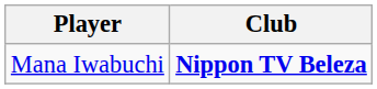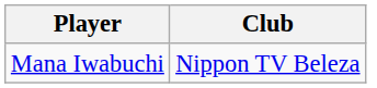Mana Iwabuchi | Club: bold -> normal
